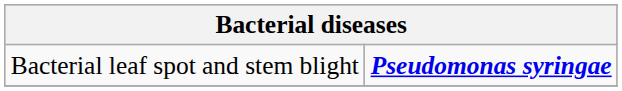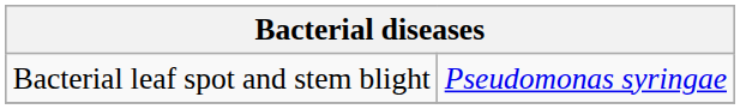Bacterial leaf spot and stem blight | column 2: bold -> normal
